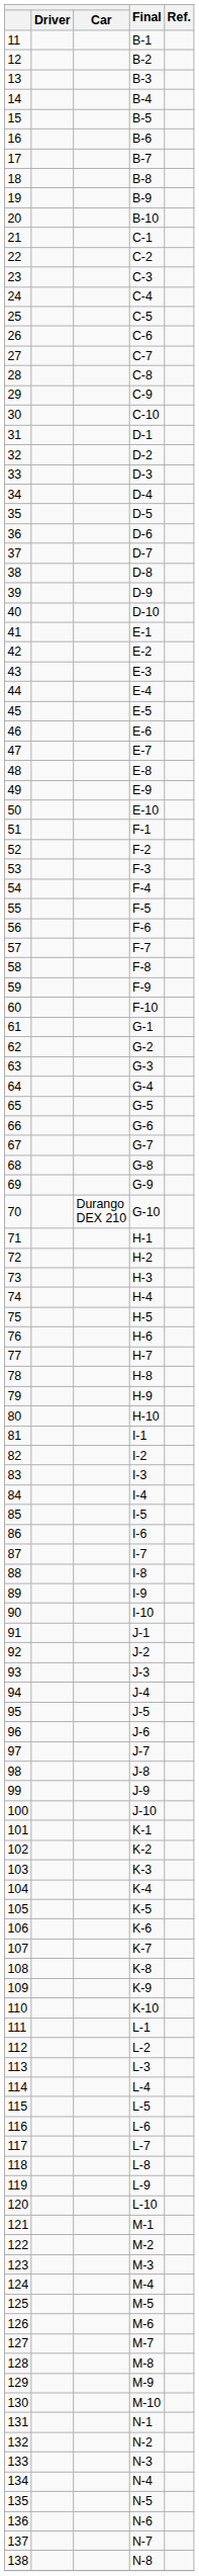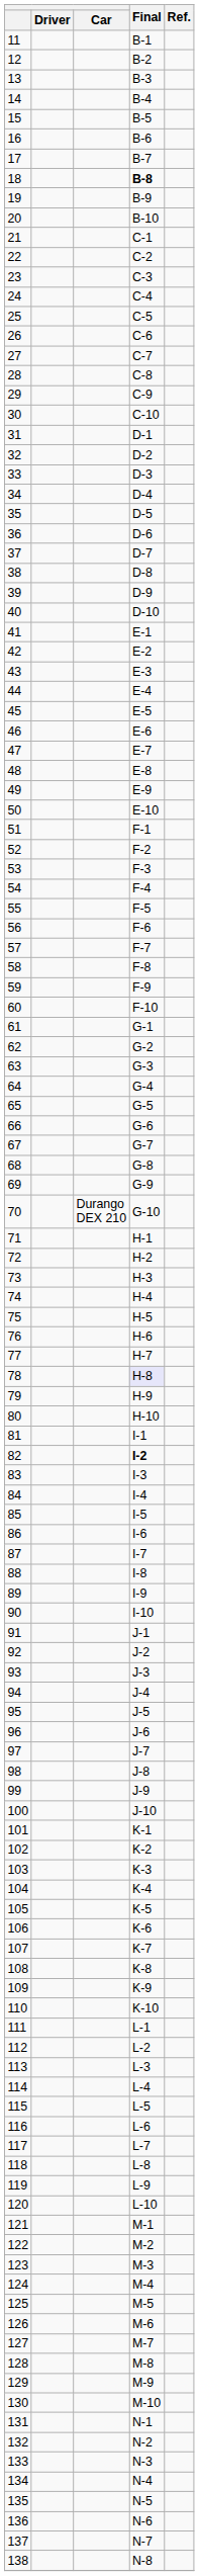18 | Final: normal -> bold
78 | Final: no background -> lavender background
82 | Final: normal -> bold
